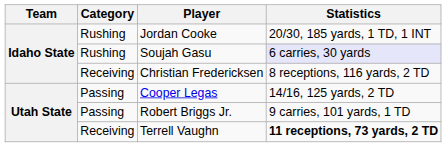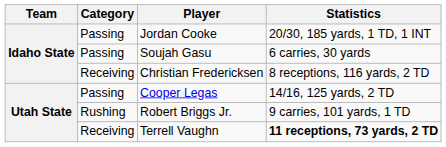Jordan Cooke | Category: Rushing -> Passing
Soujah Gasu | Category: Rushing -> Passing
Soujah Gasu | Statistics: lavender background -> no background
Robert Briggs Jr. | Category: Passing -> Rushing
